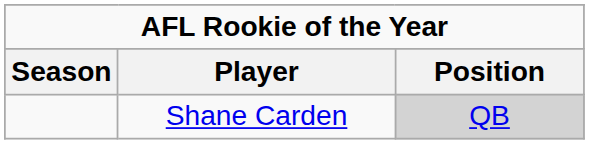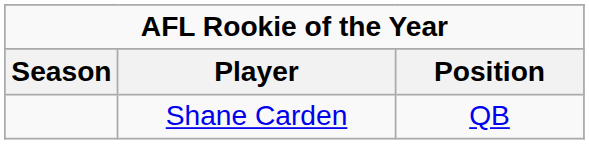Shane Carden | Position: lightgrey background -> no background
